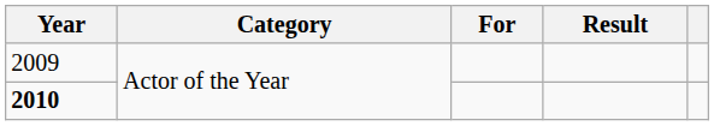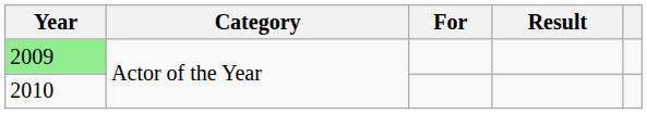2009 | Year: no background -> lightgreen background
2010 | Year: bold -> normal
